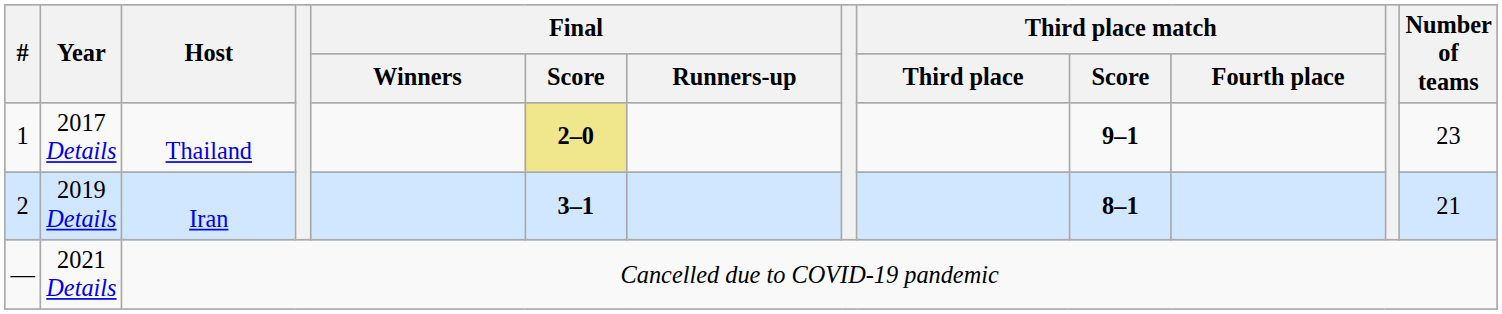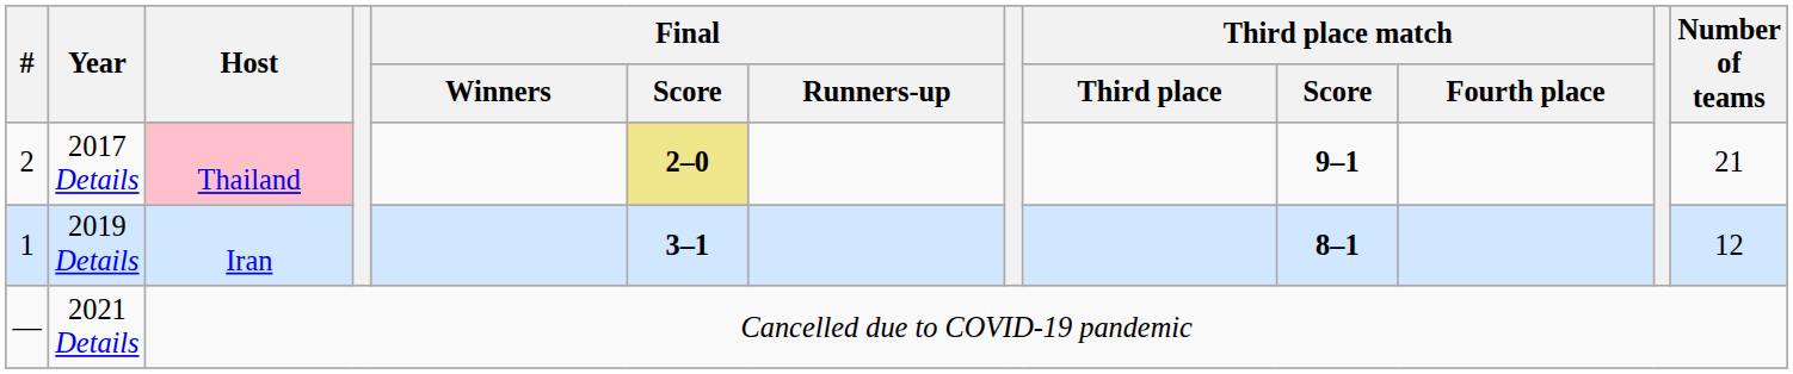2017 Details | #: 1 -> 2
2017 Details | Host: no background -> pink background
2017 Details | Number of teams: 23 -> 21
2019 Details | #: 2 -> 1
2019 Details | Number of teams: 21 -> 12
